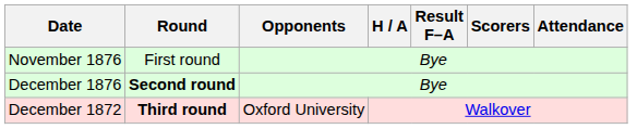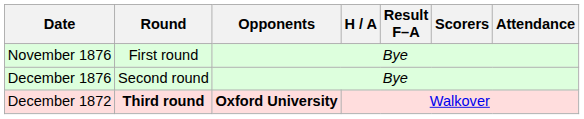December 1876 | Round: bold -> normal
December 1872 | Opponents: normal -> bold
